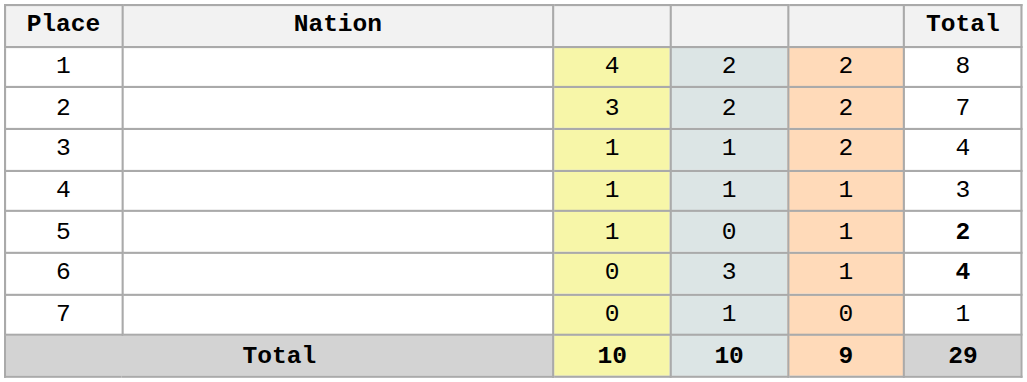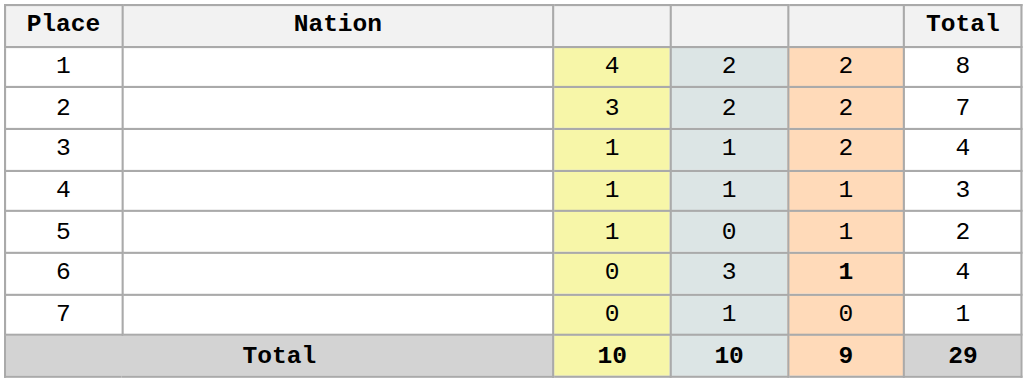5 | Total: bold -> normal
6 | column 5: normal -> bold
6 | Total: bold -> normal
